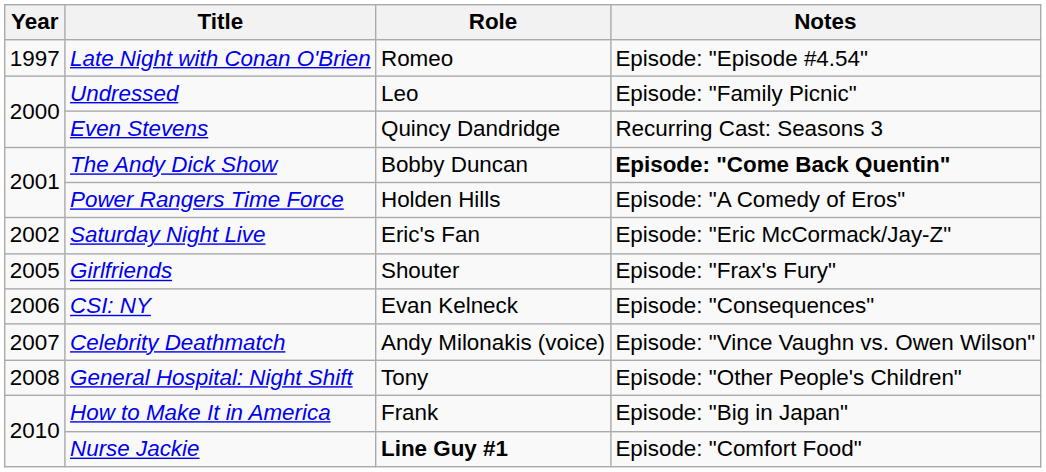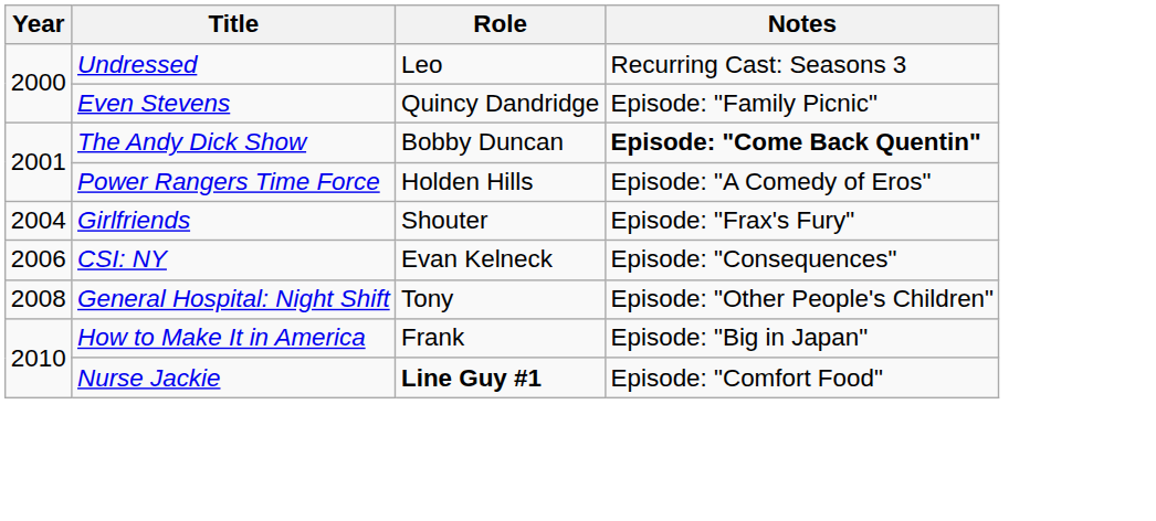- row: 1997 | Late Night with Conan O'Brien | Romeo | Episode: "Episode #4.54"
Undressed | Notes: Episode: "Family Picnic" -> Recurring Cast: Seasons 3
Even Stevens | Notes: Recurring Cast: Seasons 3 -> Episode: "Family Picnic"
- row: 2002 | Saturday Night Live | Eric's Fan | Episode: "Eric McCormack/Jay-Z"
Girlfriends | Year: 2005 -> 2004
- row: 2007 | Celebrity Deathmatch | Andy Milonakis (voice) | Episode: "Vince Vaughn vs. Owen Wilson"
